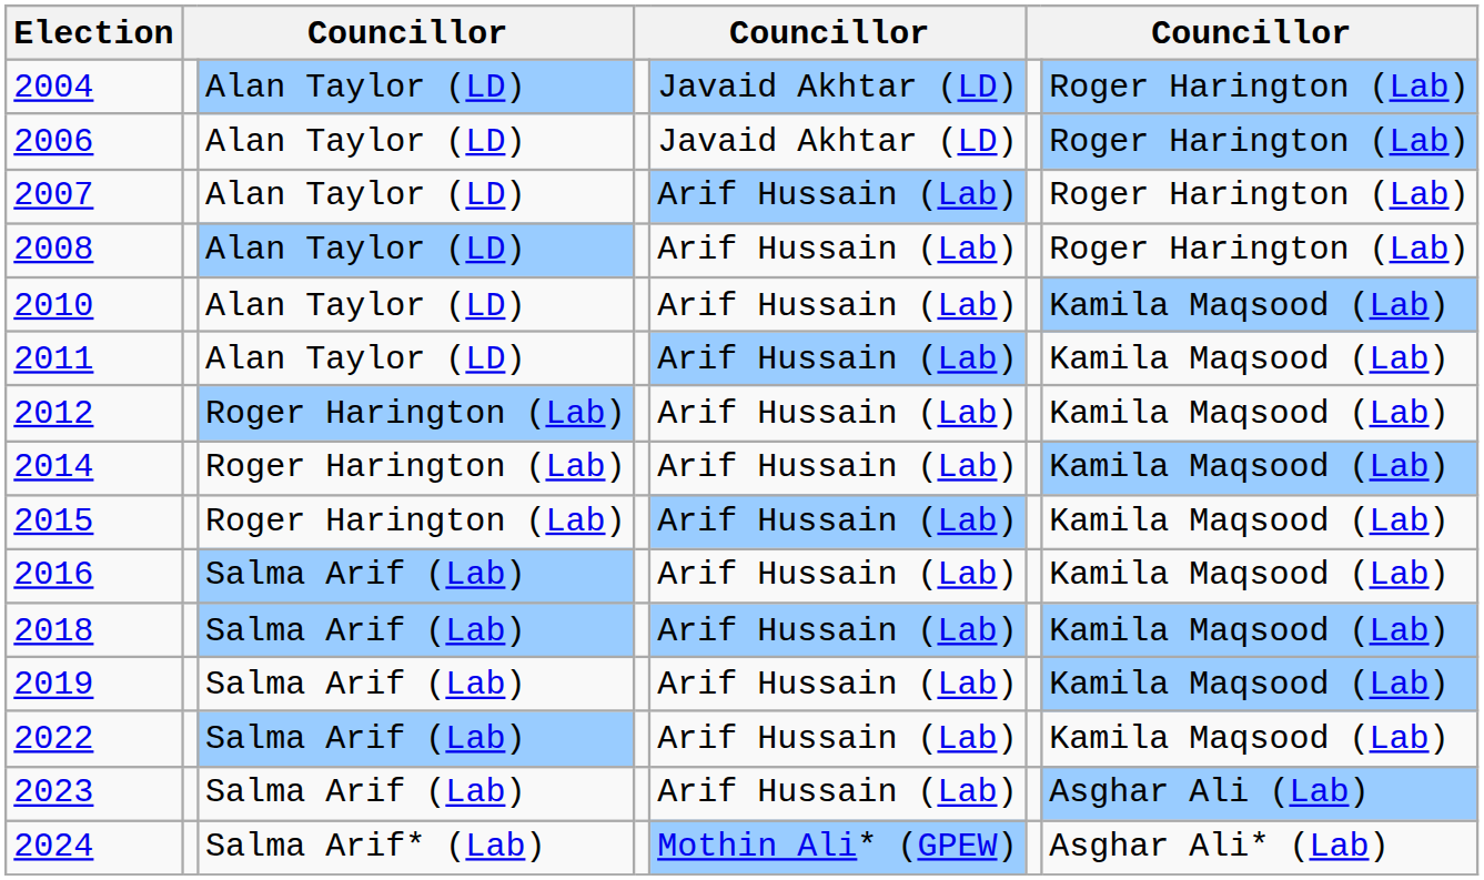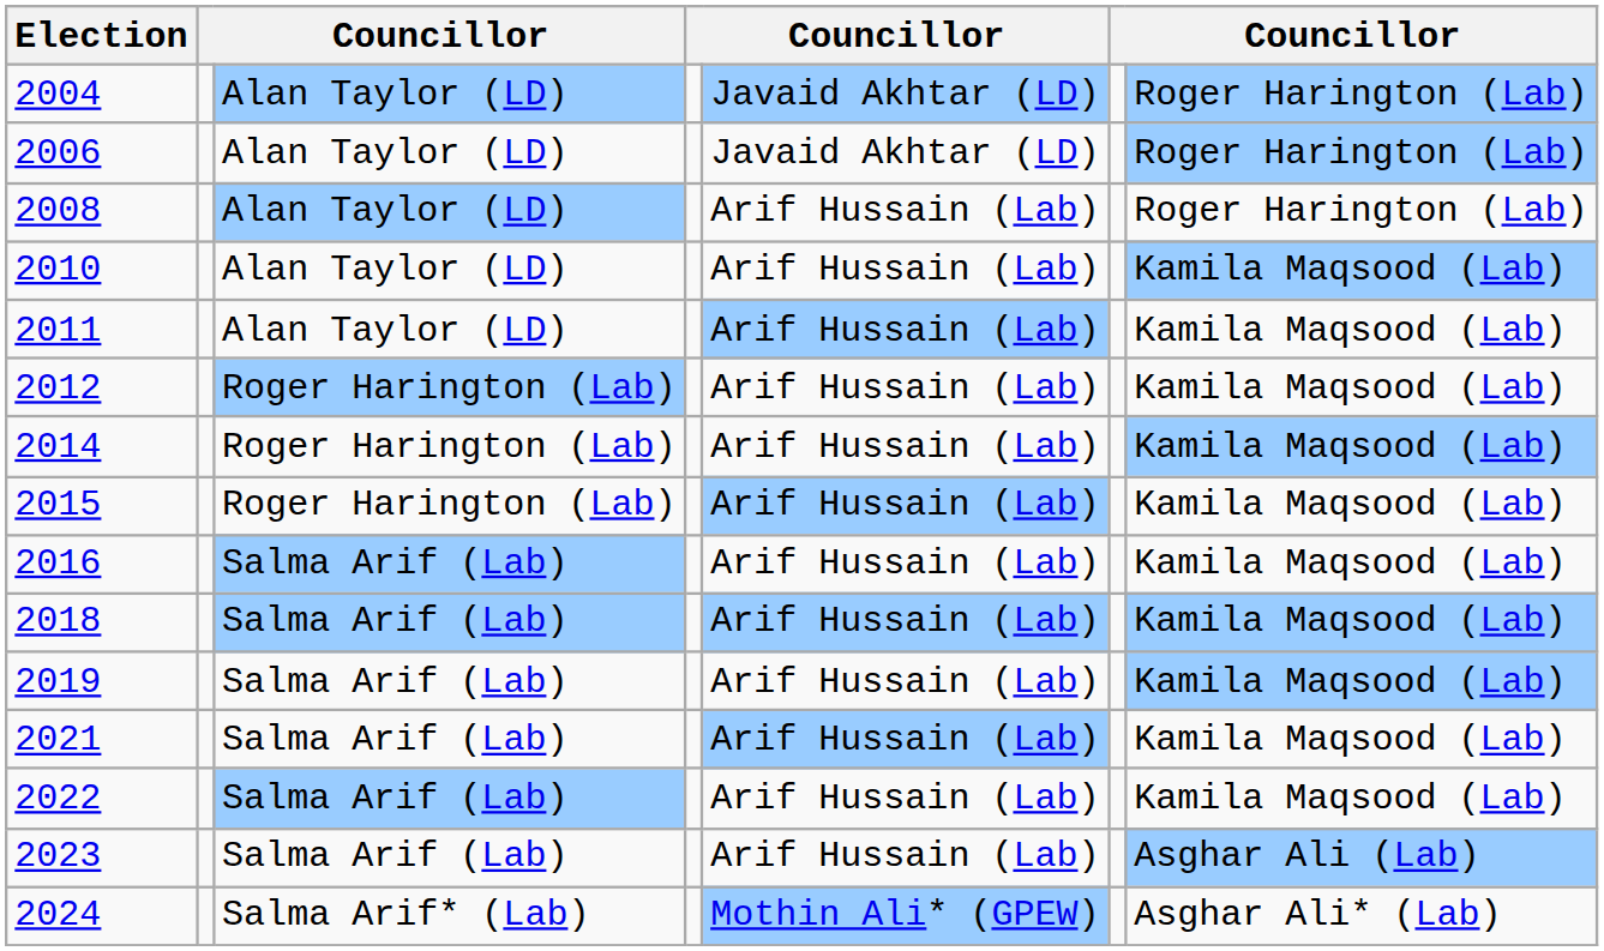- row: 2007 | Alan Taylor (LD) | Arif Hussain (Lab) | Roger Harington (Lab)
+ row: 2021 | Salma Arif (Lab) | Arif Hussain (Lab) | Kamila Maqsood (Lab)
